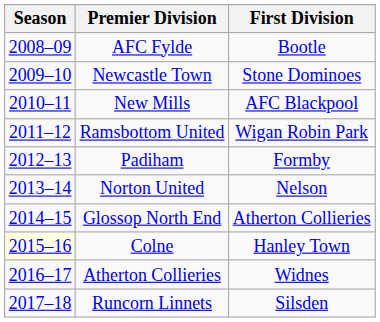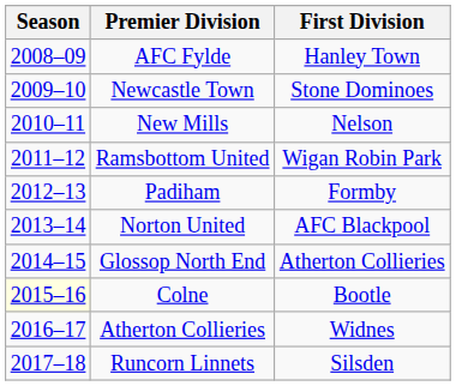AFC Fylde | First Division: Bootle -> Hanley Town
New Mills | First Division: AFC Blackpool -> Nelson
Norton United | First Division: Nelson -> AFC Blackpool
Colne | First Division: Hanley Town -> Bootle
